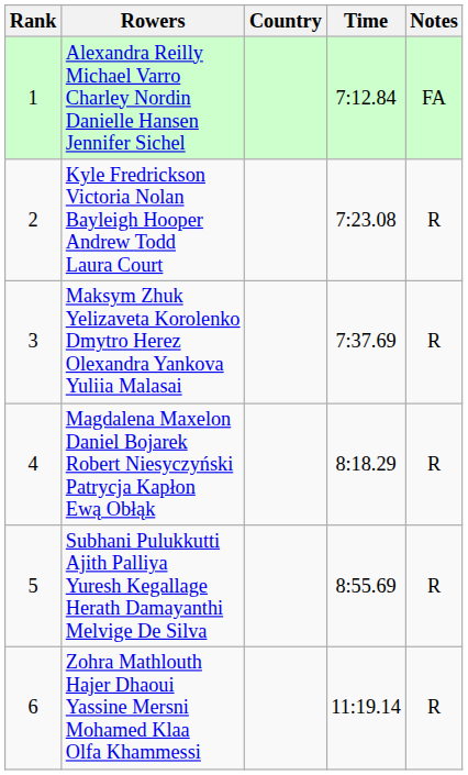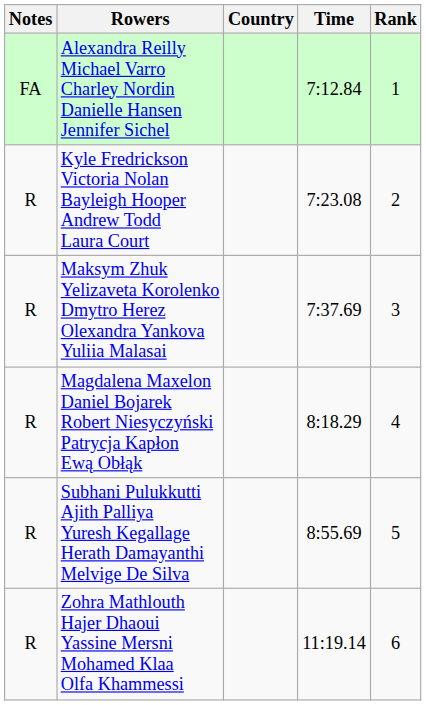columns swapped: Rank <-> Notes
